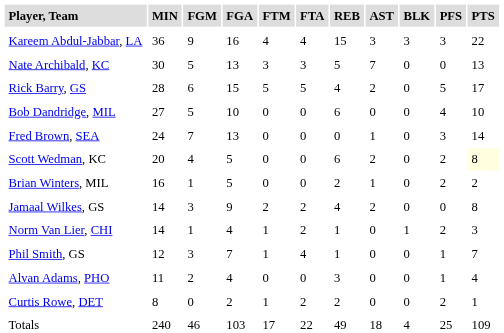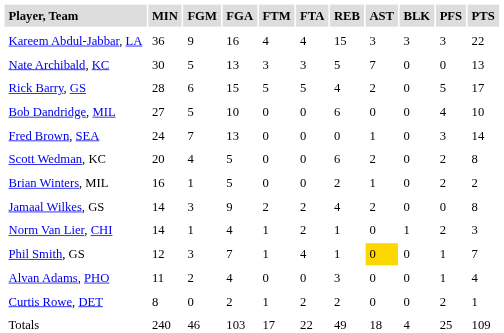Scott Wedman, KC | PTS: lightyellow background -> no background
Phil Smith, GS | AST: no background -> gold background
